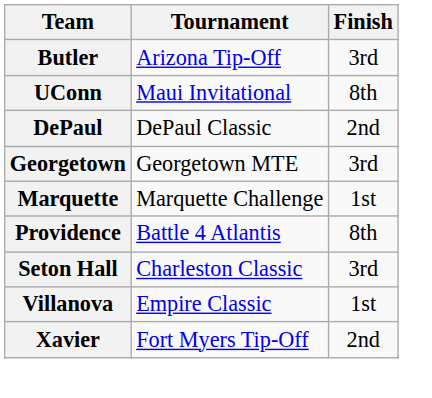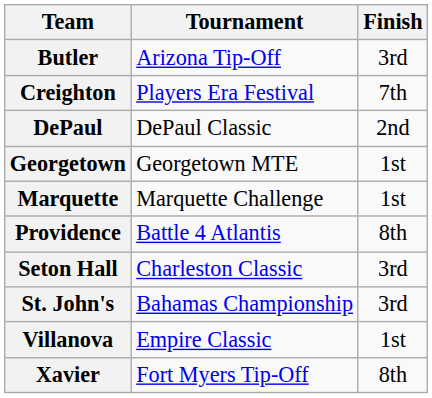- row: UConn | Maui Invitational | 8th
+ row: Creighton | Players Era Festival | 7th
Georgetown | Finish: 3rd -> 1st
+ row: St. John's | Bahamas Championship | 3rd
Xavier | Finish: 2nd -> 8th
